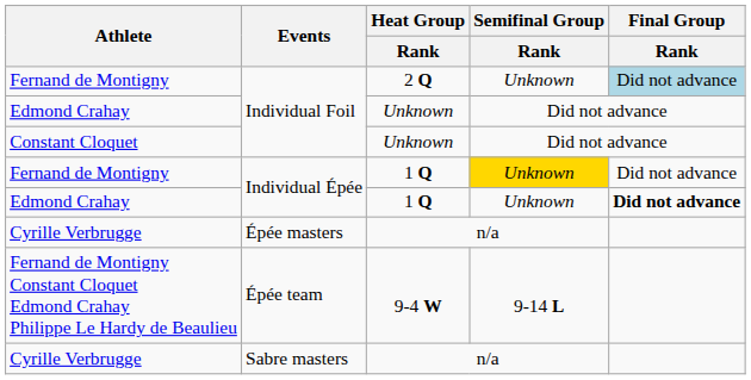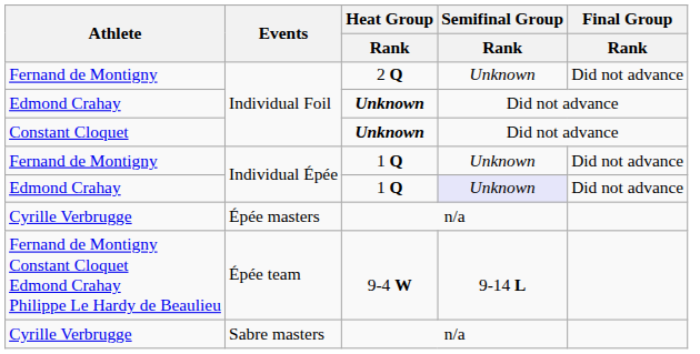Fernand de Montigny / Individual Foil | Final Group / Rank: lightblue background -> no background
Edmond Crahay / Individual Foil | Heat Group / Rank: normal -> bold
Constant Cloquet | Heat Group / Rank: normal -> bold
Fernand de Montigny / Individual Épée | Semifinal Group / Rank: gold background -> no background
Edmond Crahay / Individual Épée | Semifinal Group / Rank: no background -> lavender background
Edmond Crahay / Individual Épée | Final Group / Rank: bold -> normal
